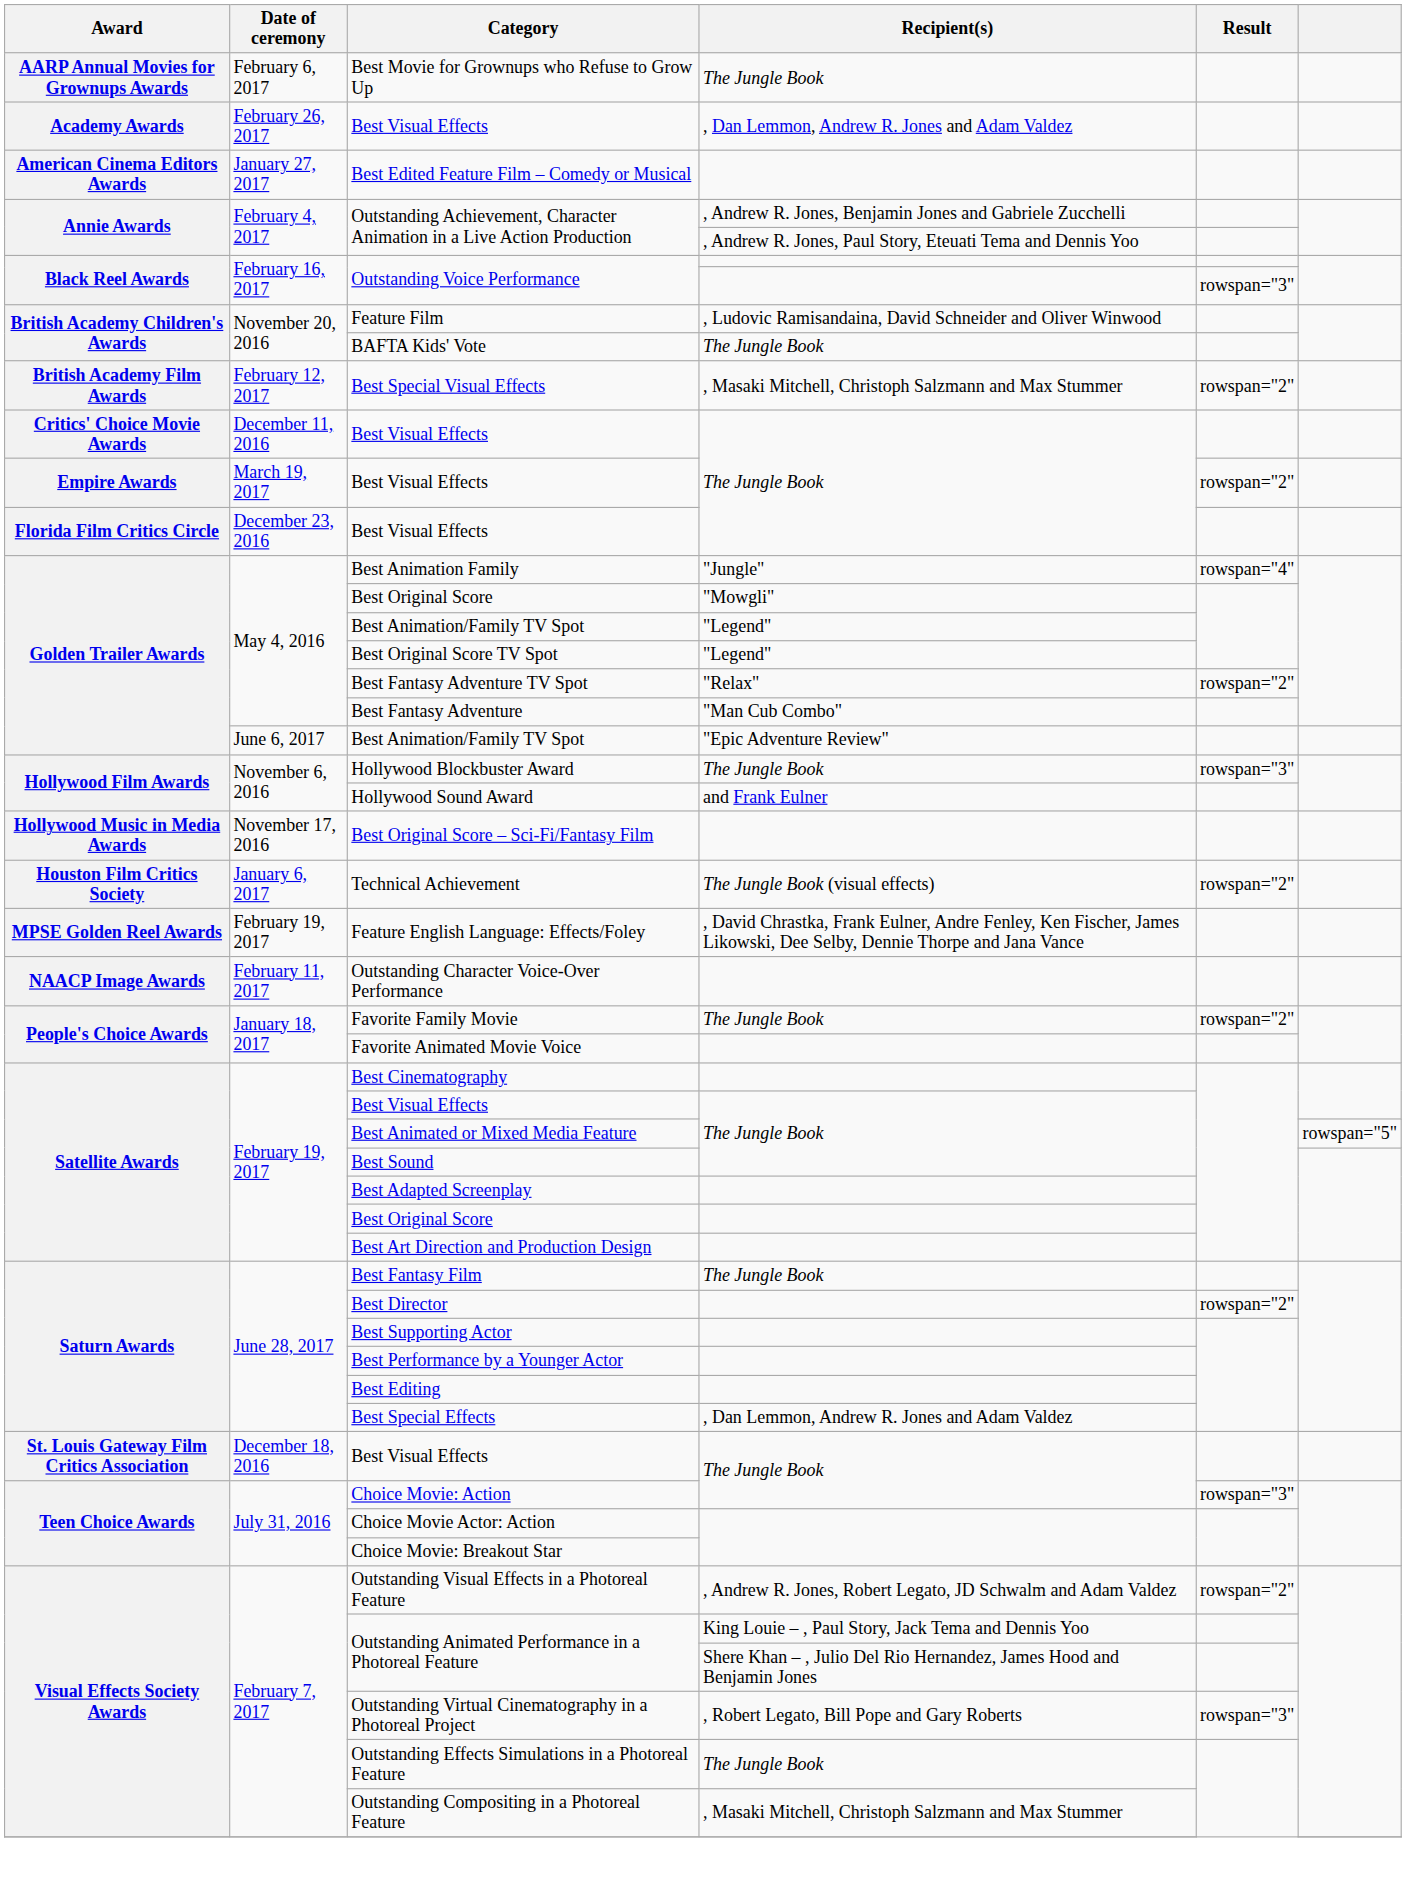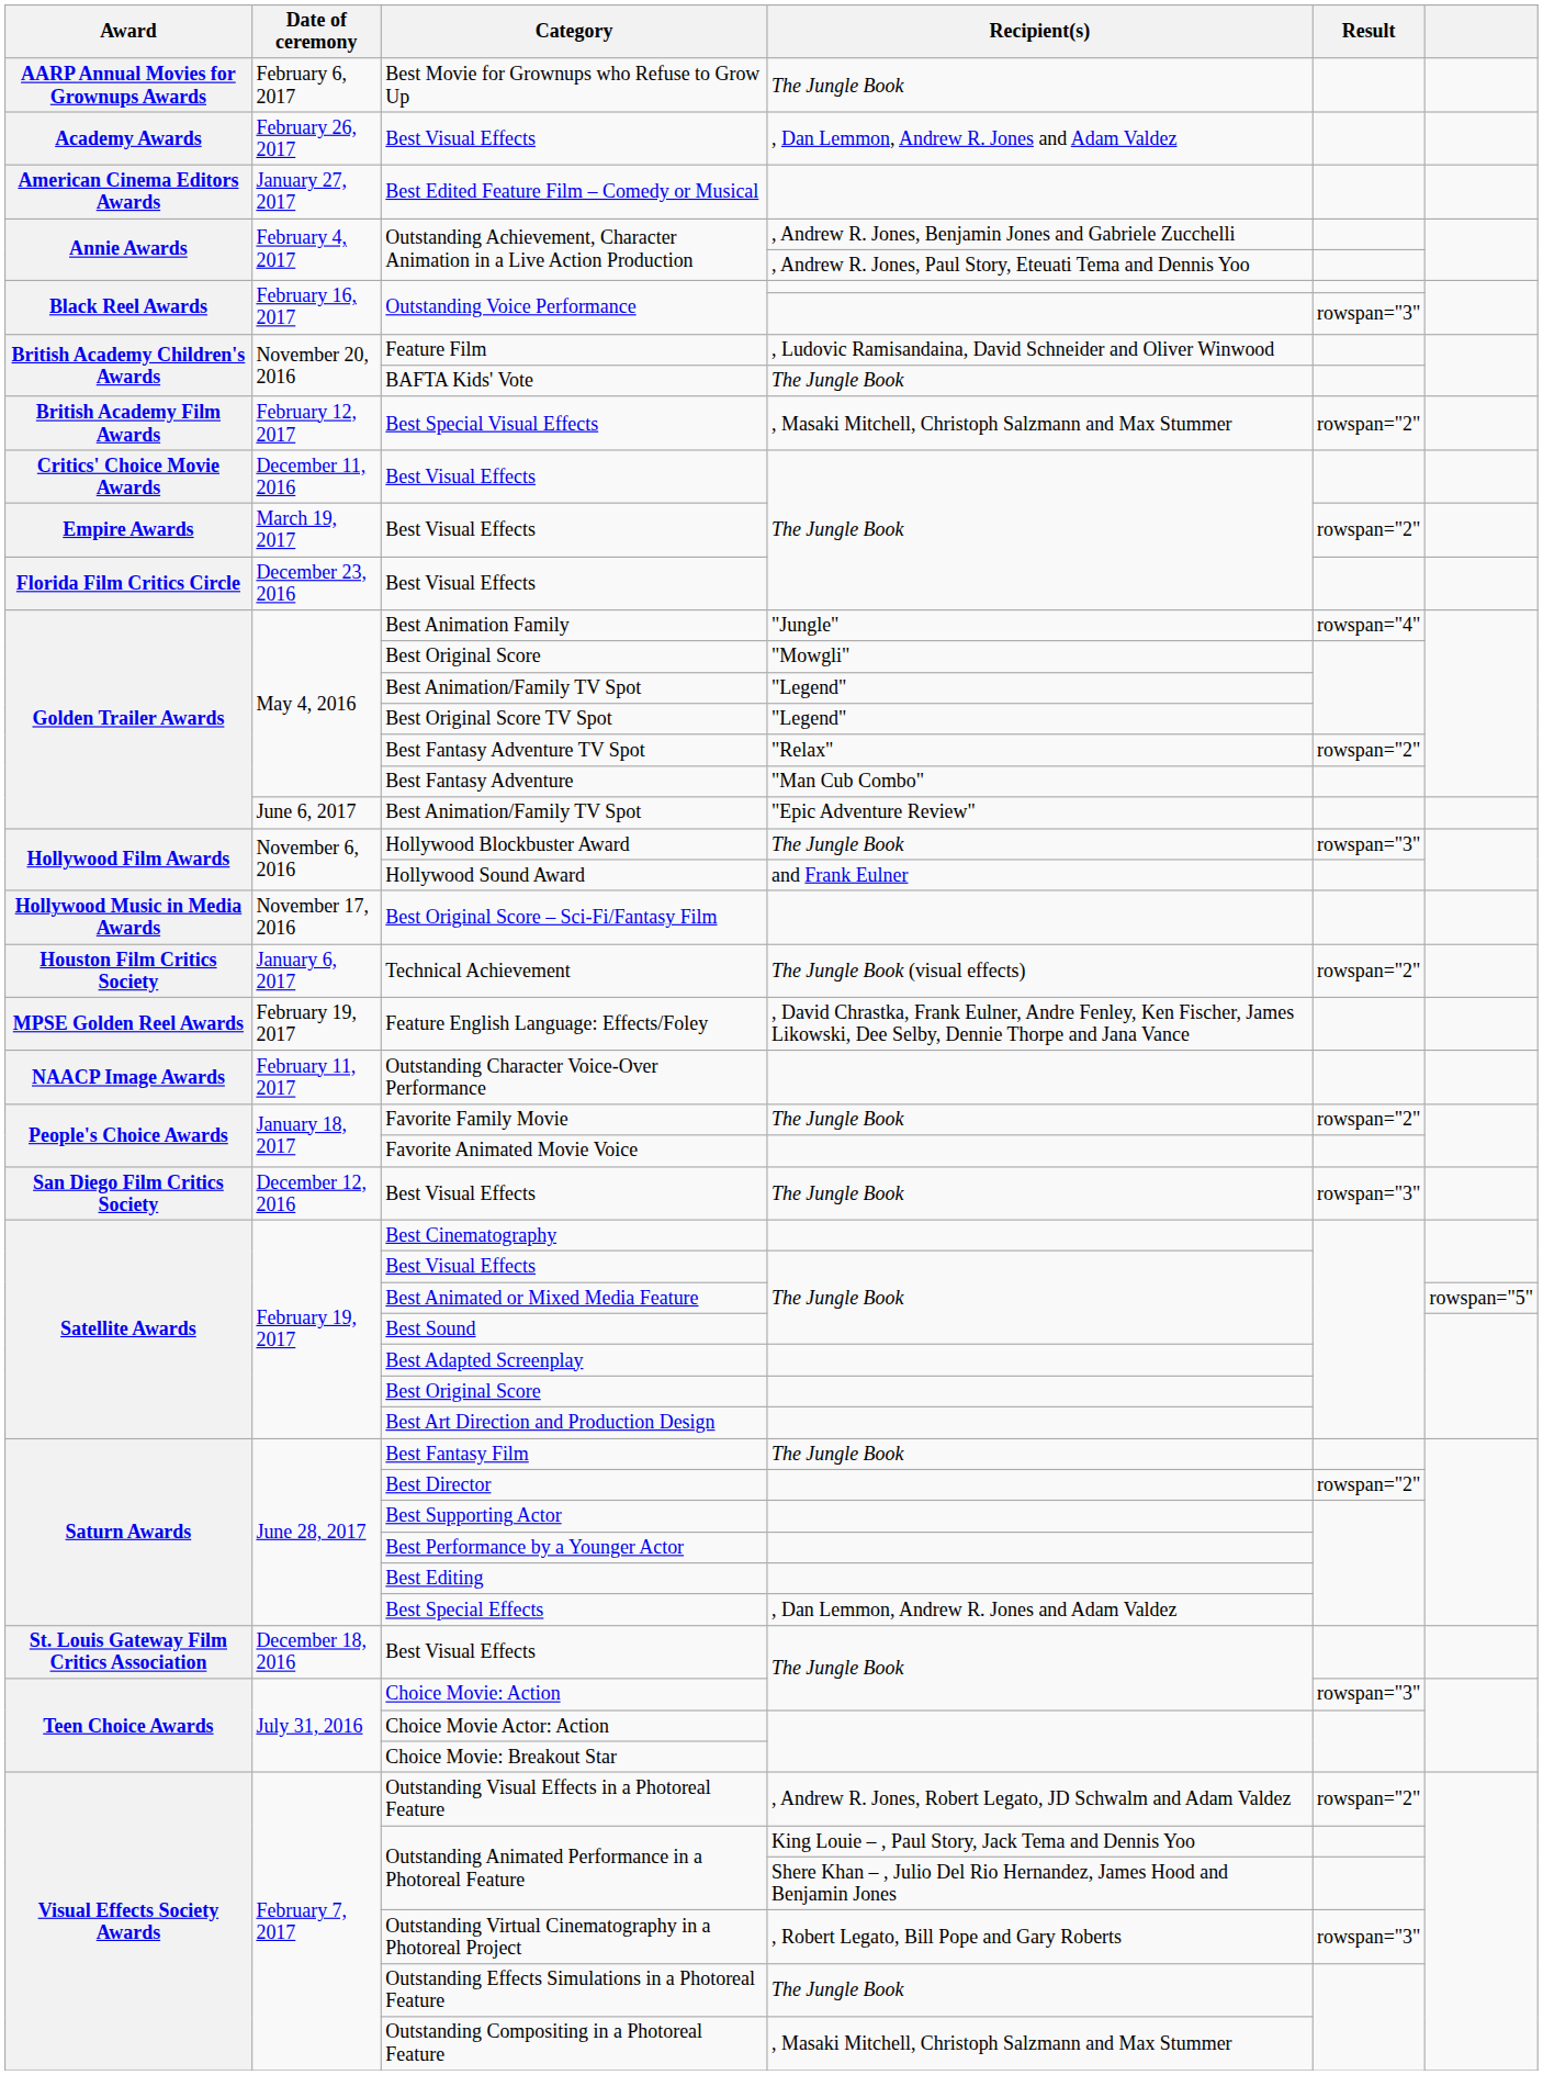+ row: San Diego Film Critics Society | December 12, 2016 | Best Visual Effects | The Jungle Book | rowspan="3"
